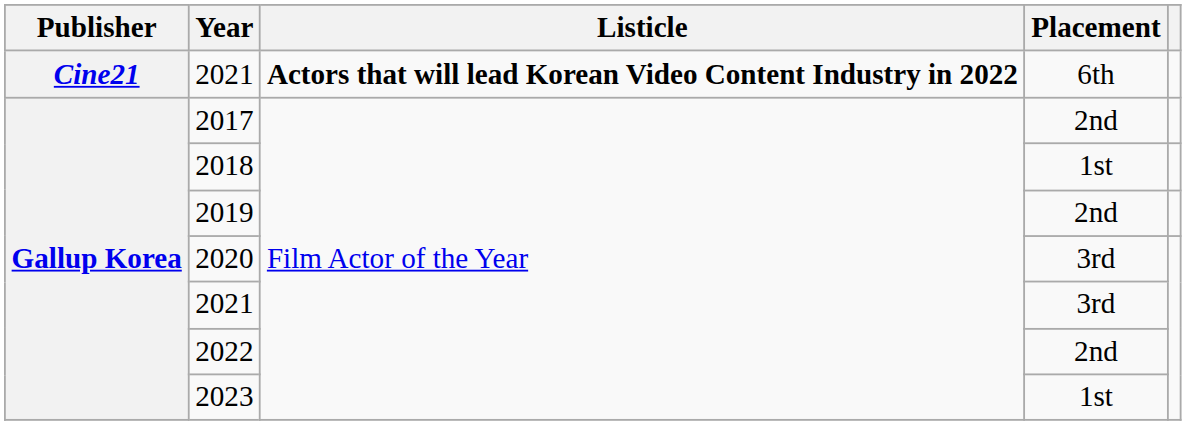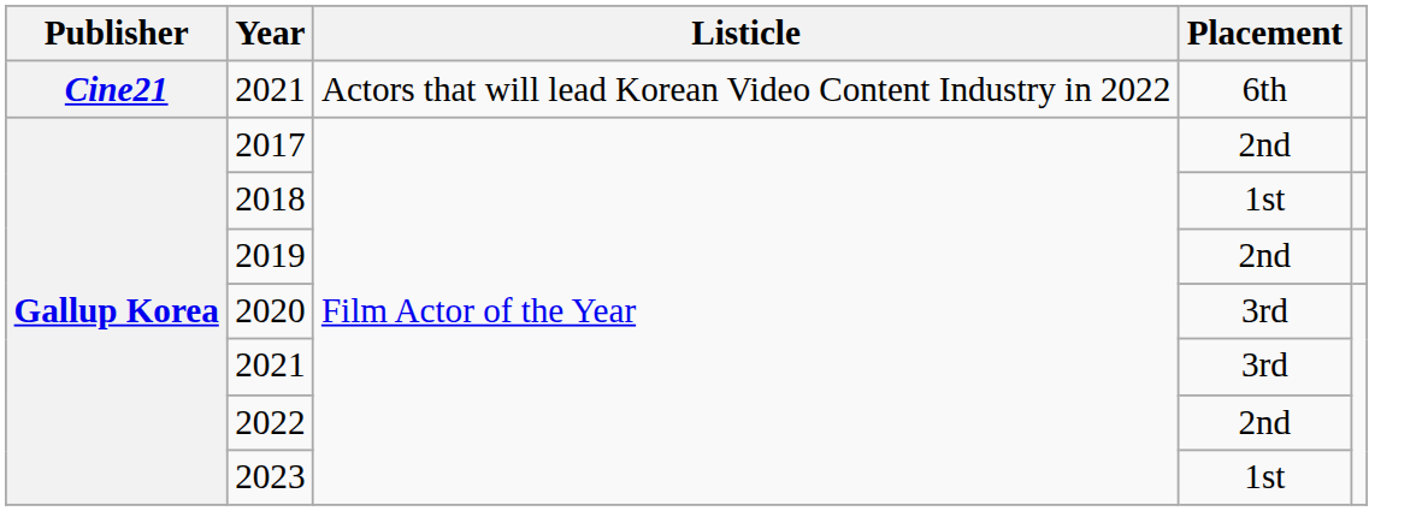2021 / 6th | Listicle: bold -> normal
